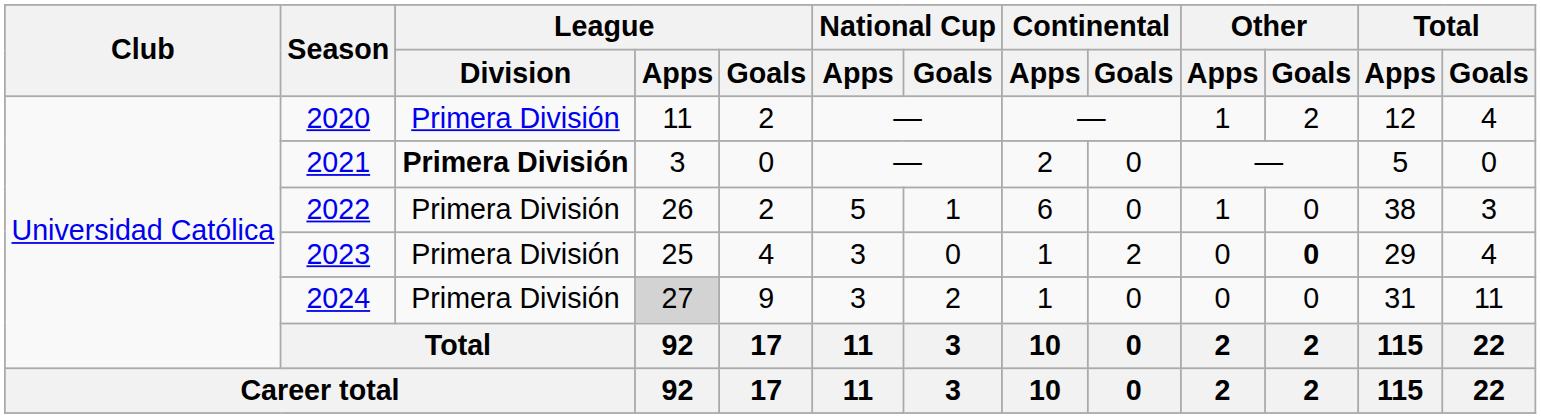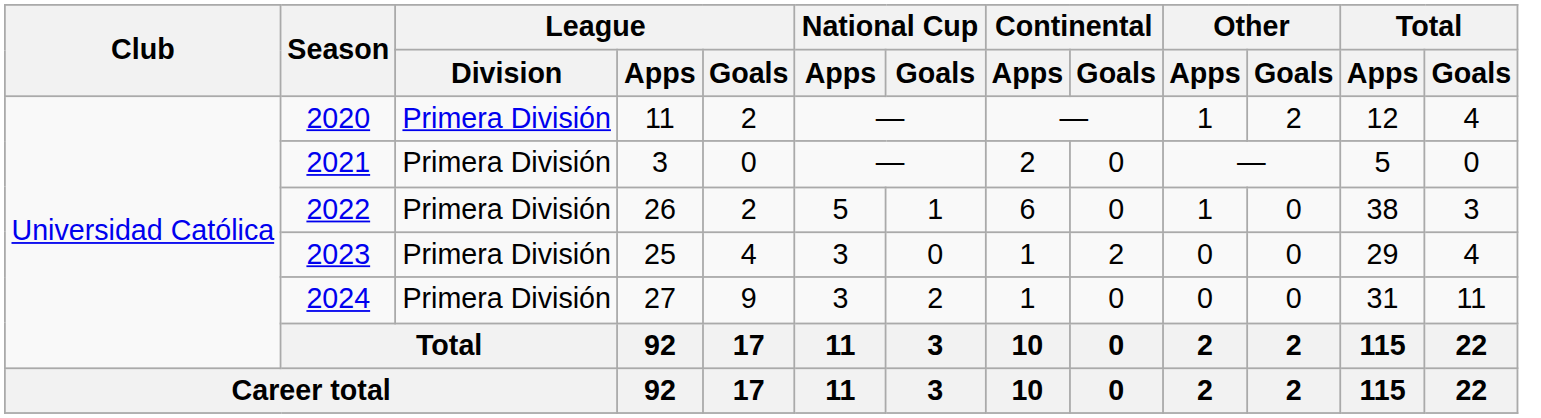2021 | League / Division: bold -> normal
2023 | Other / Goals: bold -> normal
2024 | League / Apps: lightgrey background -> no background
